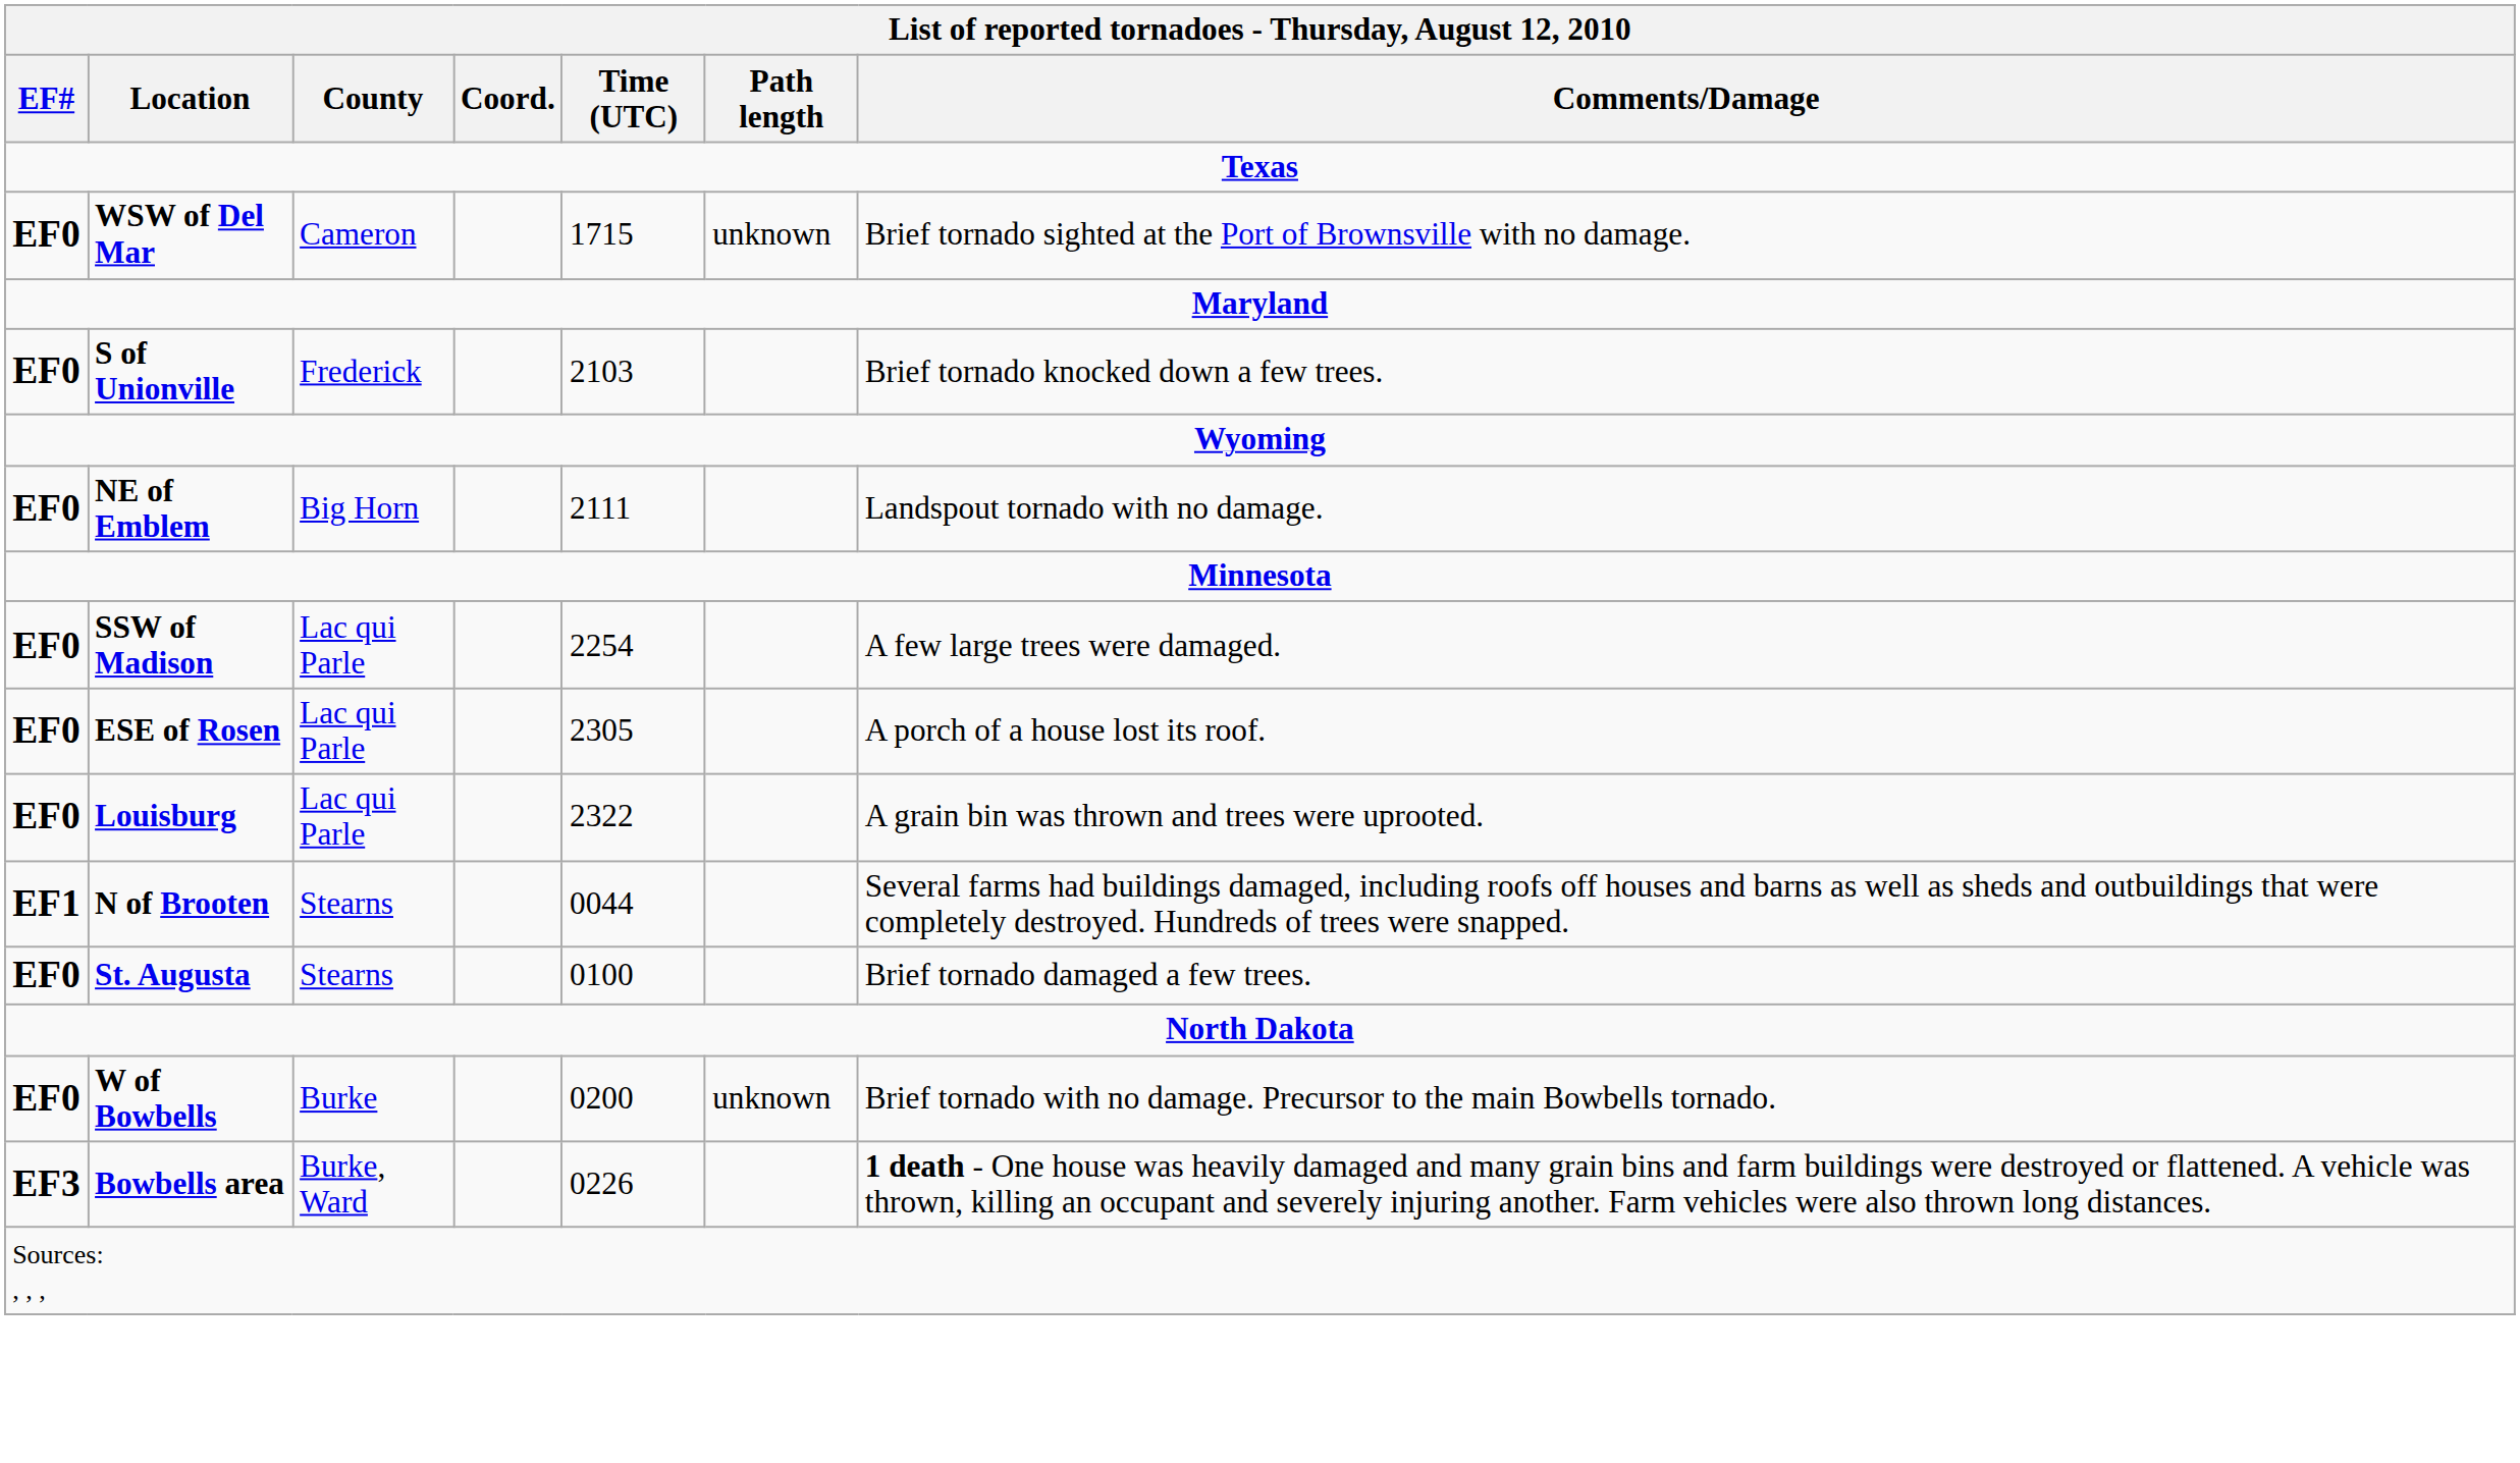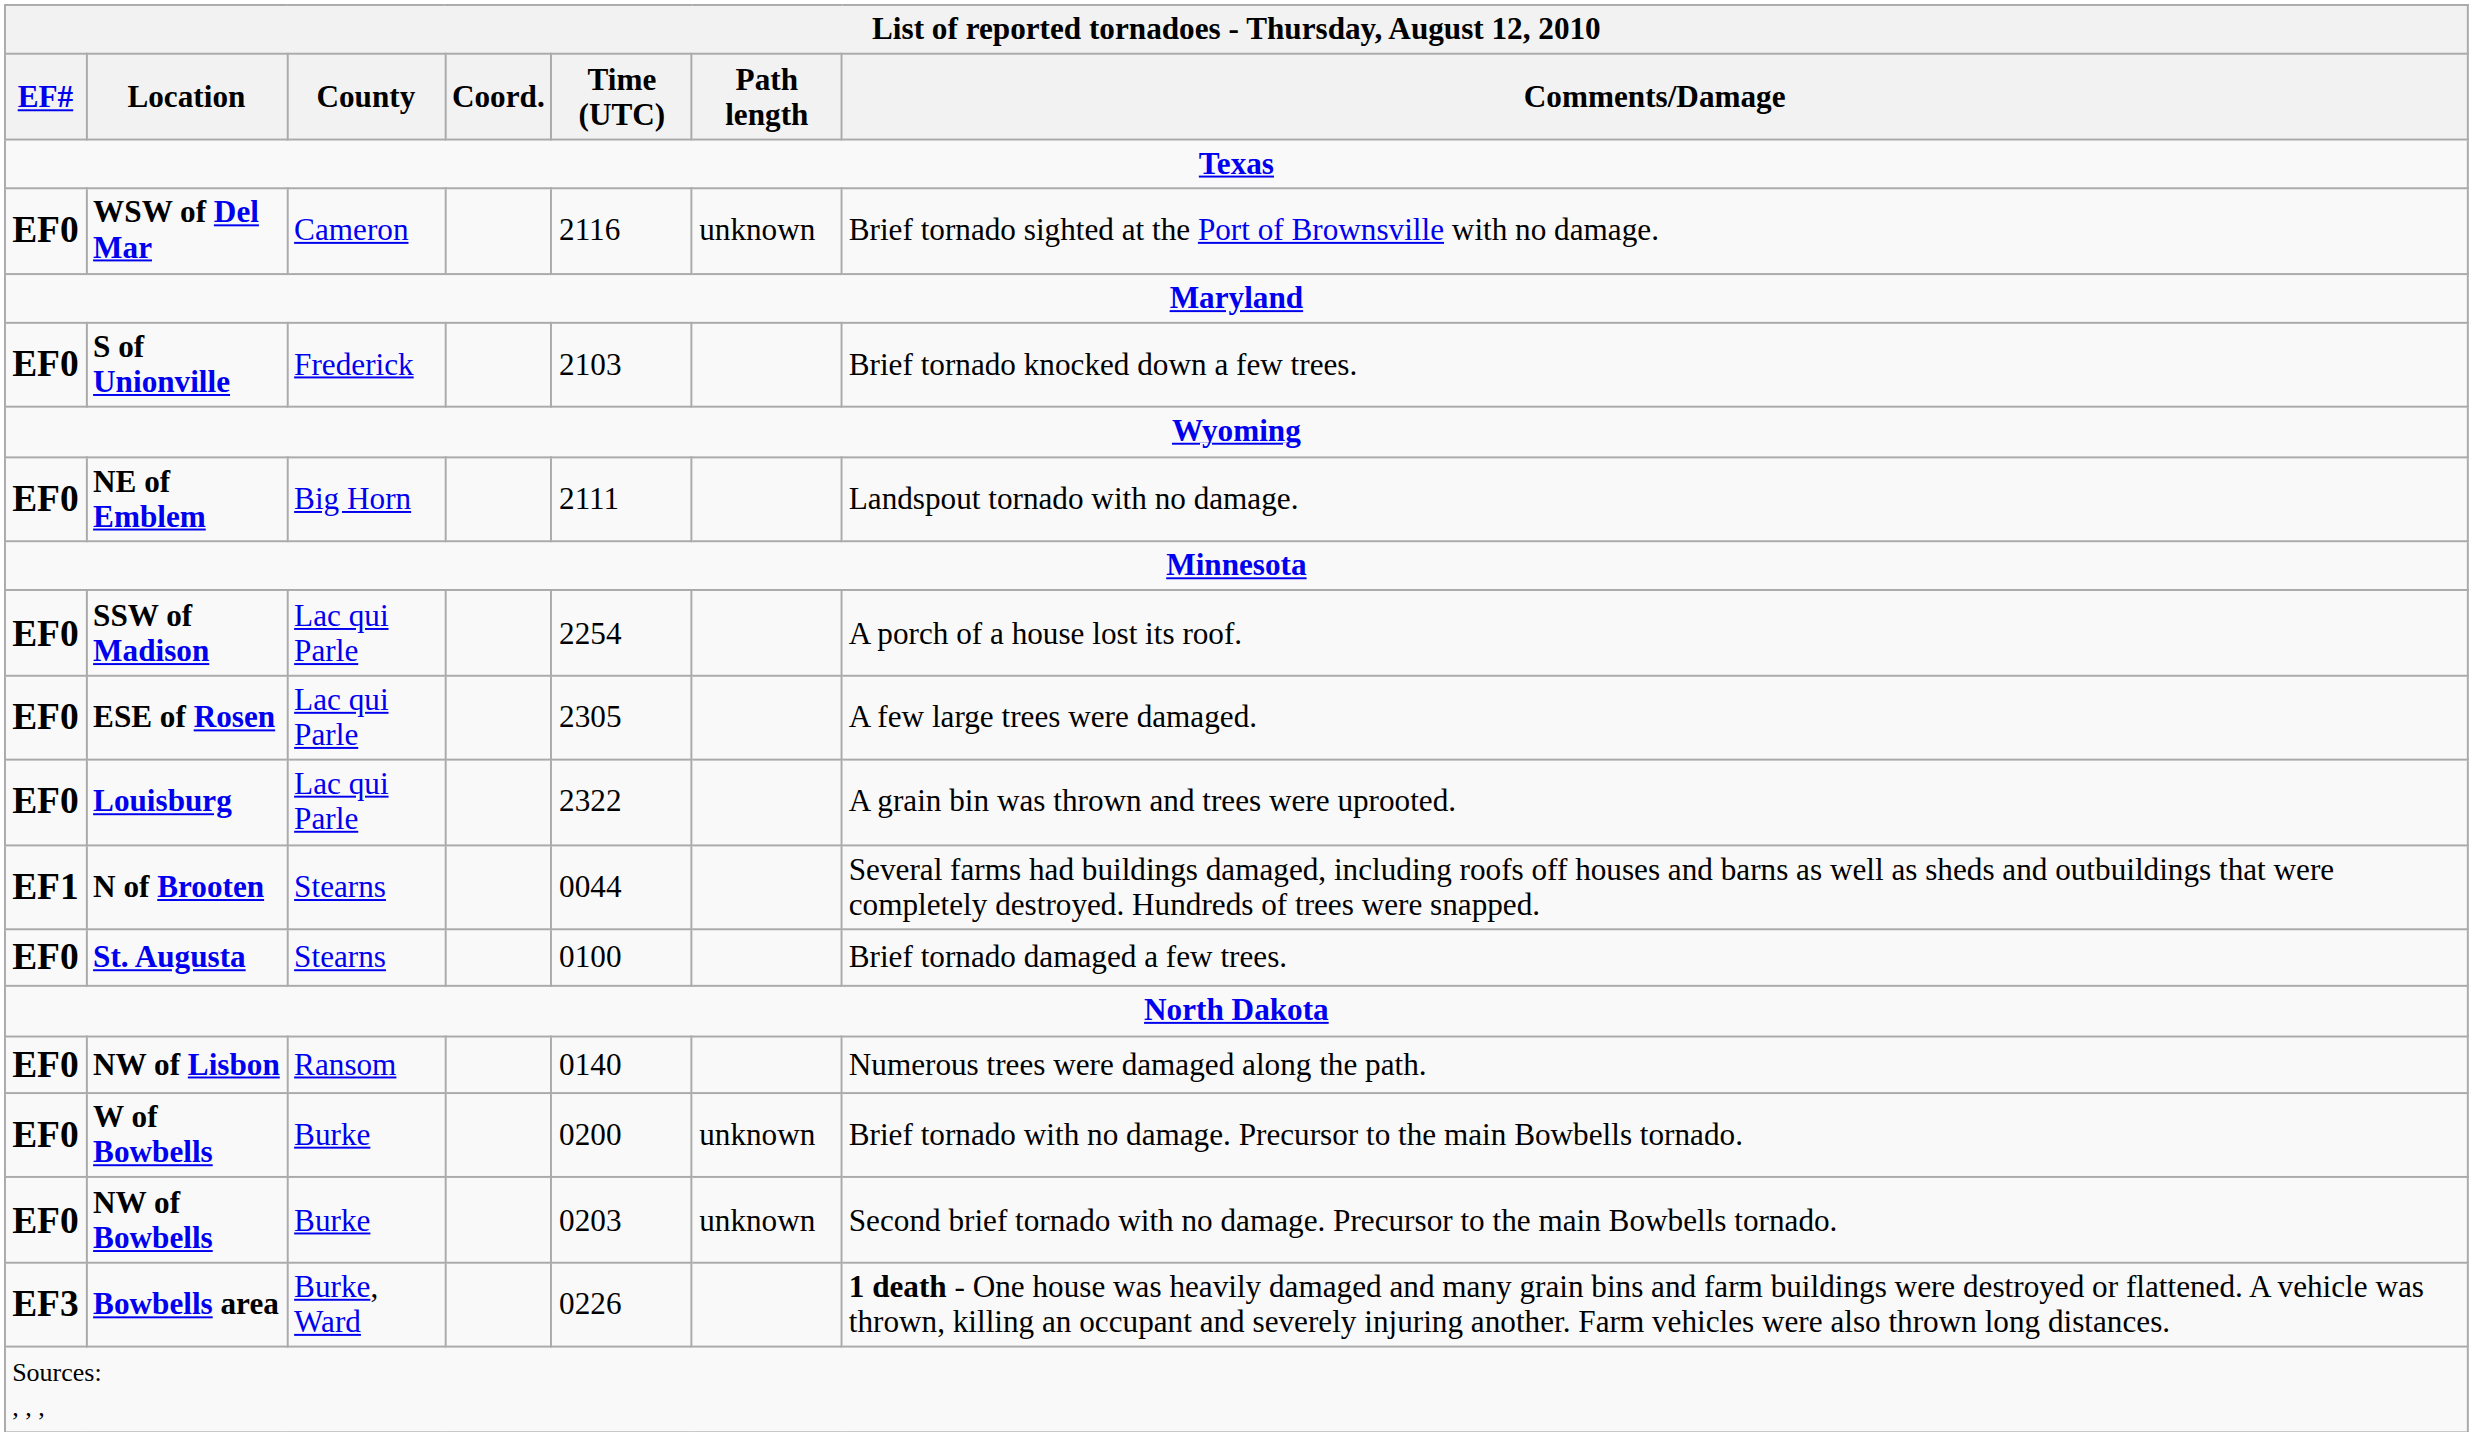WSW of Del Mar | Time (UTC): 1715 -> 2116
SSW of Madison | Comments/Damage: A few large trees were damaged. -> A porch of a house lost its roof.
ESE of Rosen | Comments/Damage: A porch of a house lost its roof. -> A few large trees were damaged.
+ row: EF0 | NW of Lisbon | Ransom | 0140 | Numerous trees were damaged along the path.
+ row: EF0 | NW of Bowbells | Burke | 0203 | unknown | Second brief tornado with no damage. Precursor to the main Bowbells tornado.
